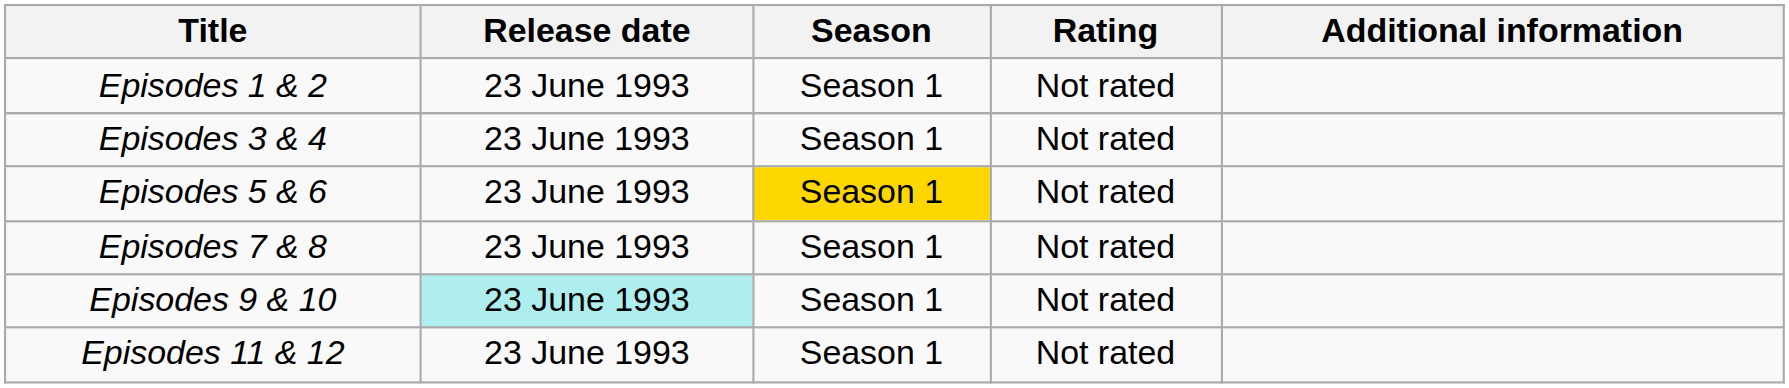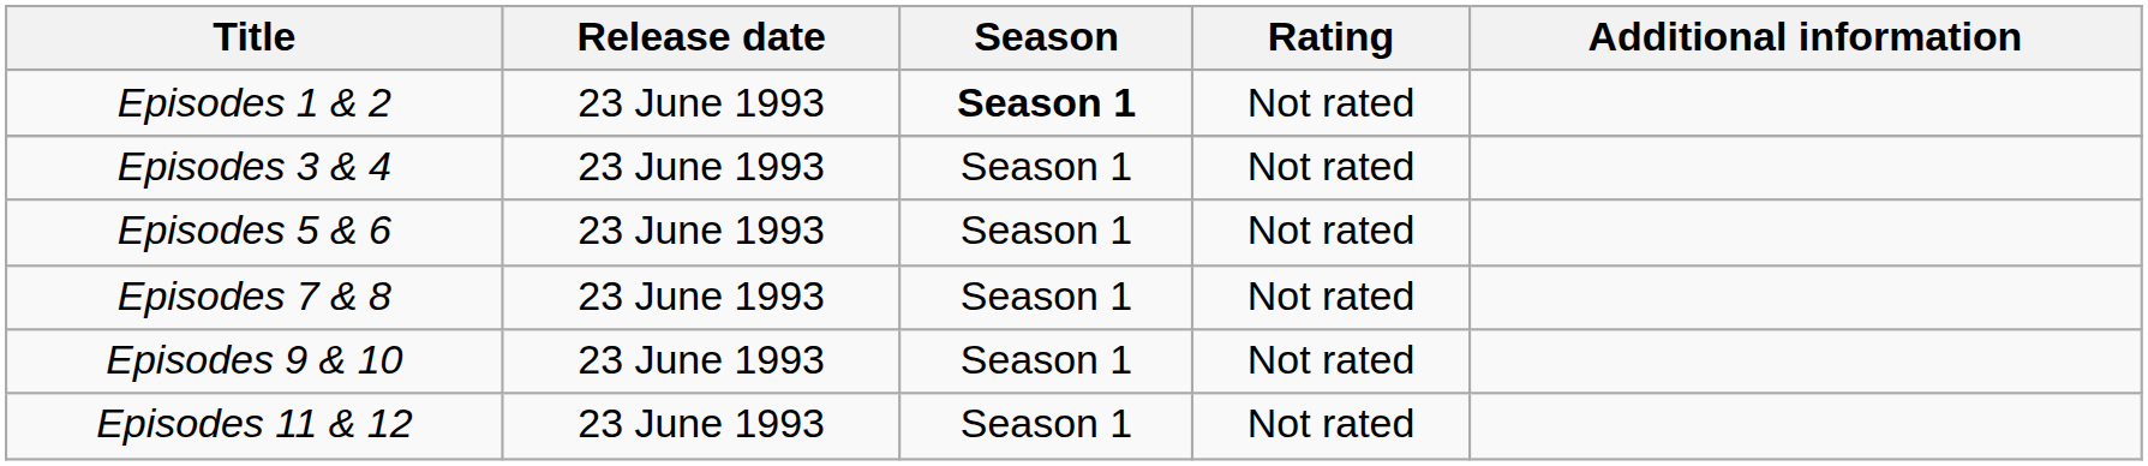Episodes 1 & 2 | Season: normal -> bold
Episodes 5 & 6 | Season: gold background -> no background
Episodes 9 & 10 | Release date: paleturquoise background -> no background
